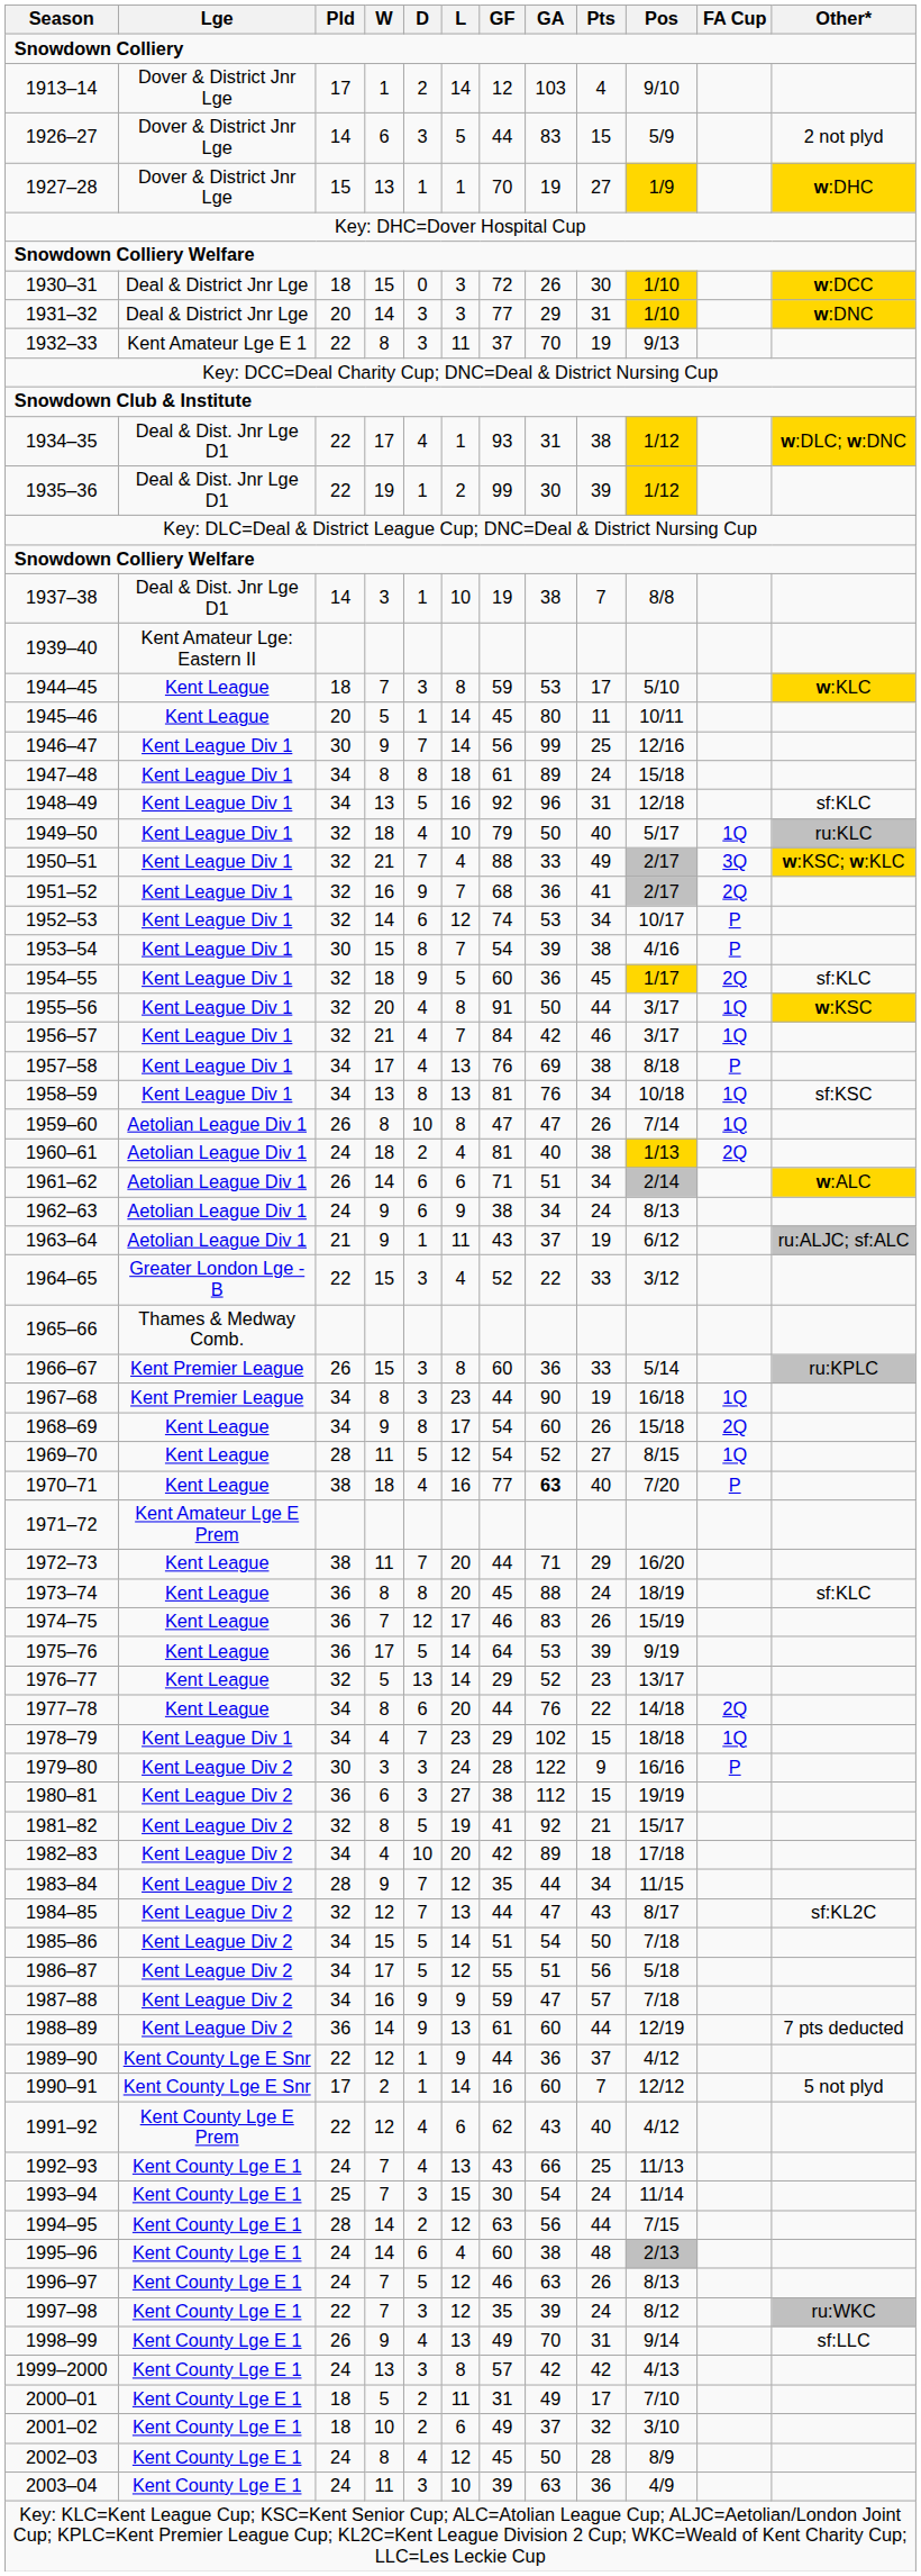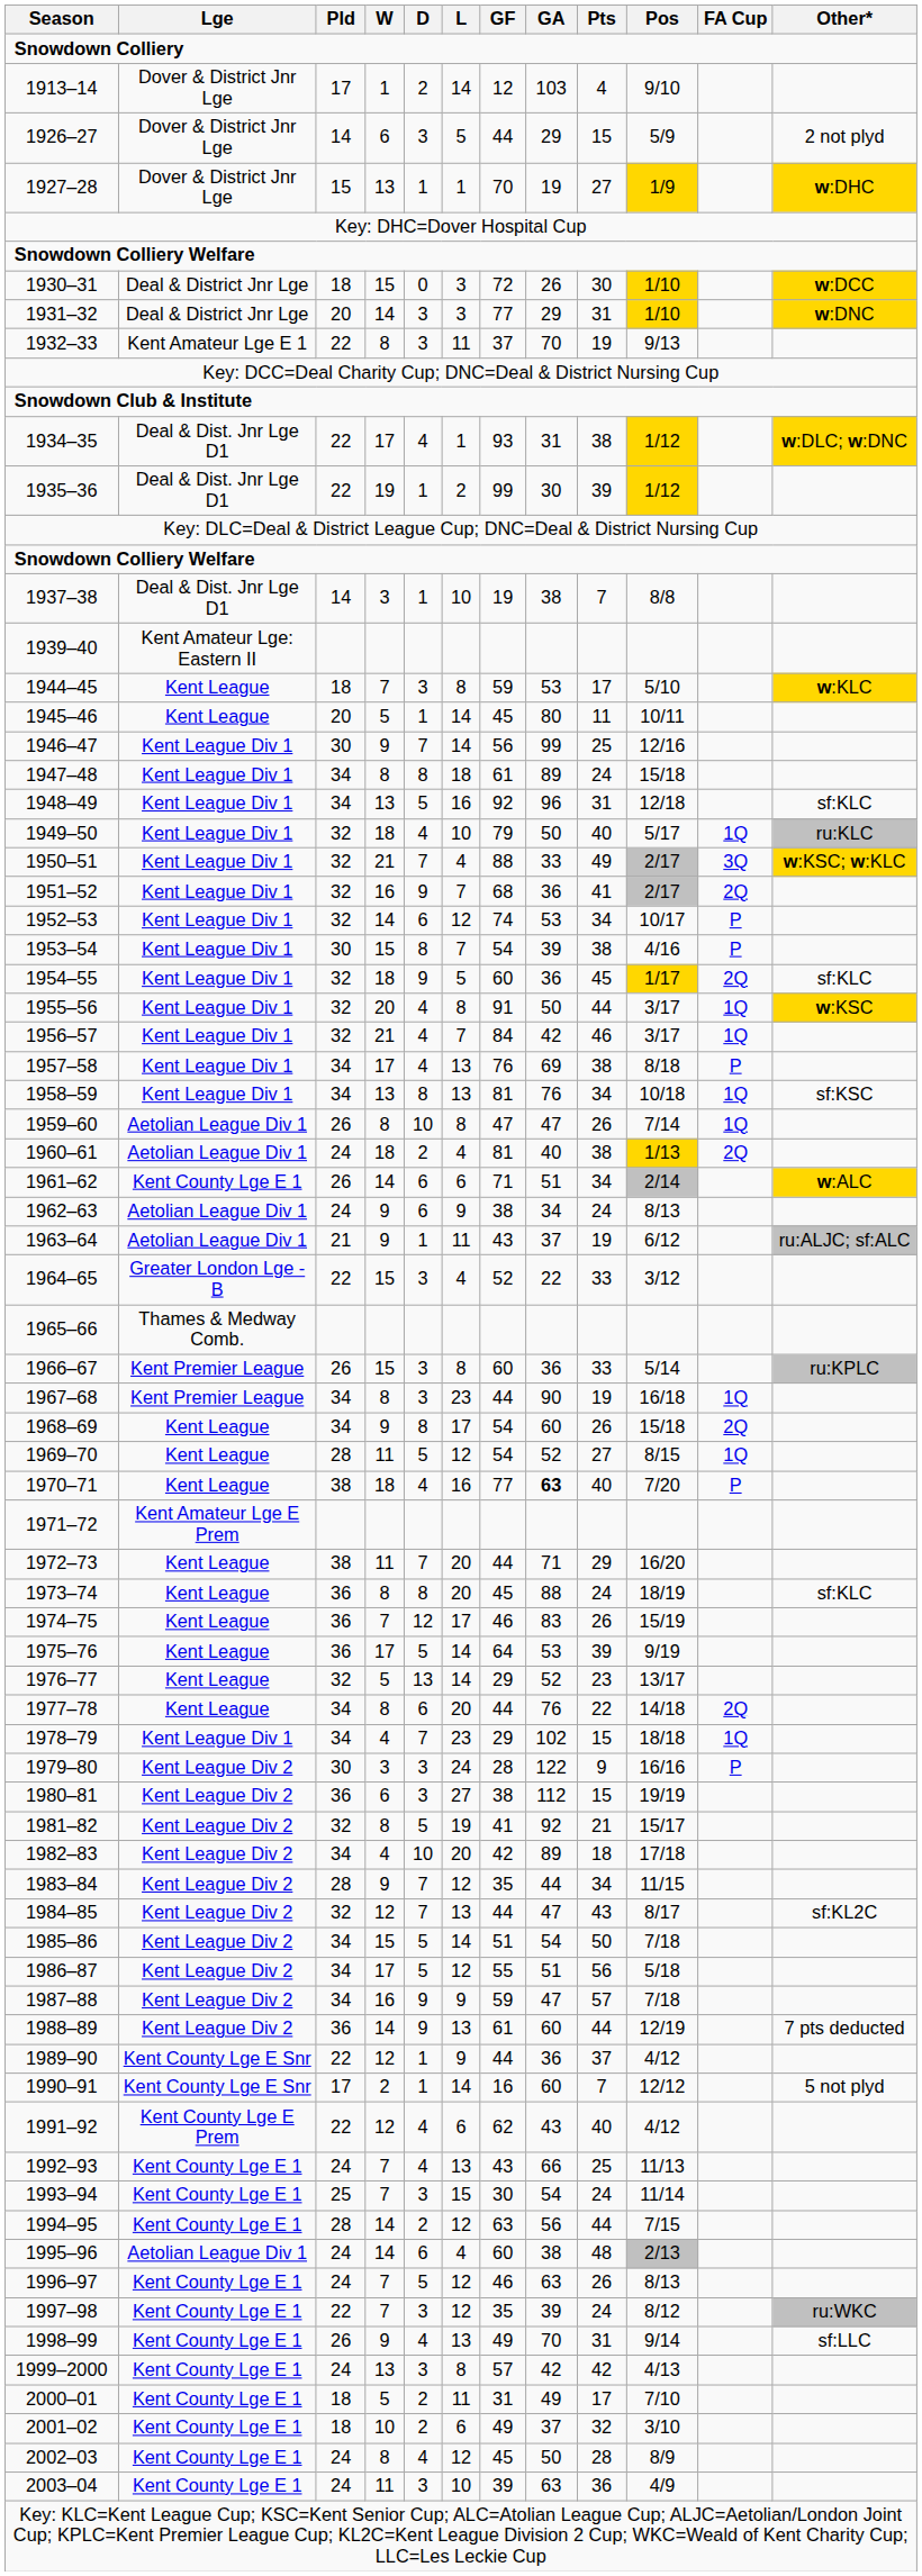1926–27 | GA: 83 -> 29
1961–62 | Lge: Aetolian League Div 1 -> Kent County Lge E 1
1995–96 | Lge: Kent County Lge E 1 -> Aetolian League Div 1
